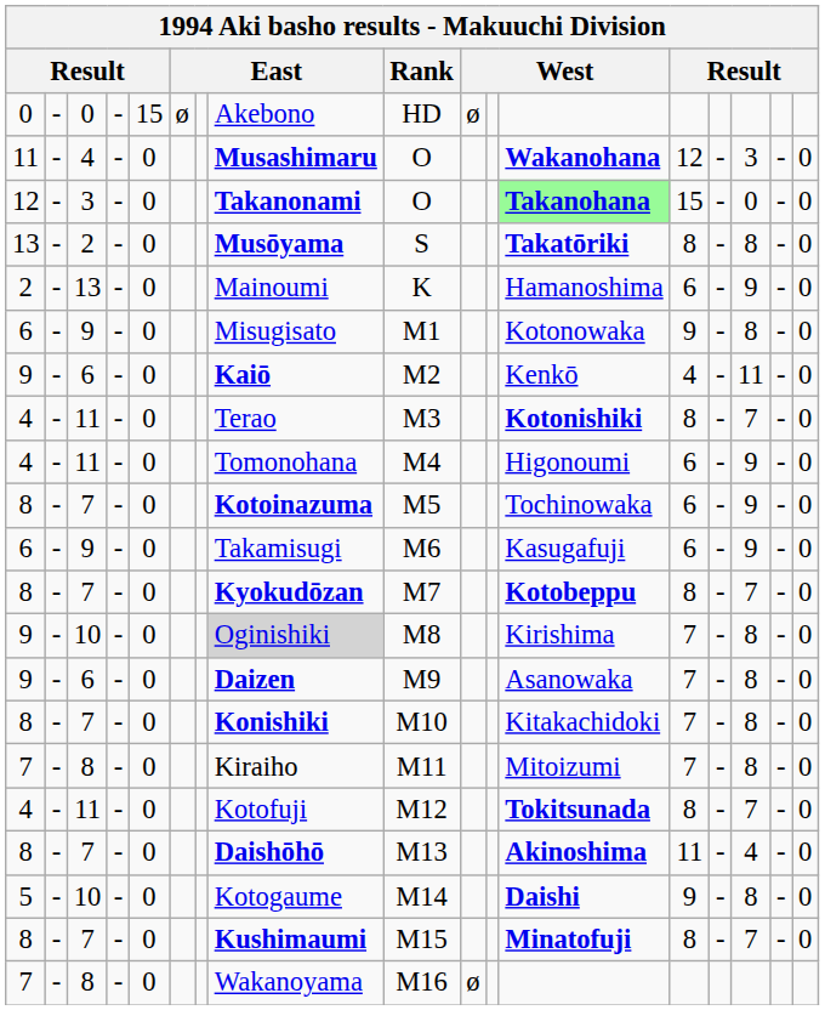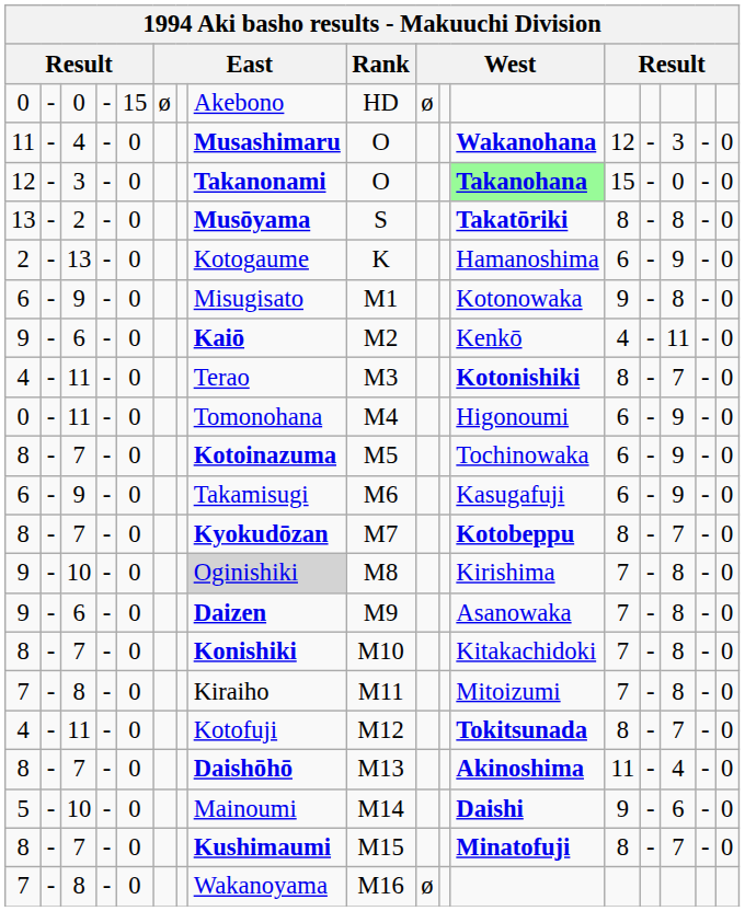row 7 | column 8: Mainoumi -> Kotogaume
row 11 | column 1: 4 -> 0
row 21 | column 8: Kotogaume -> Mainoumi
row 21 | column 15: 8 -> 6
